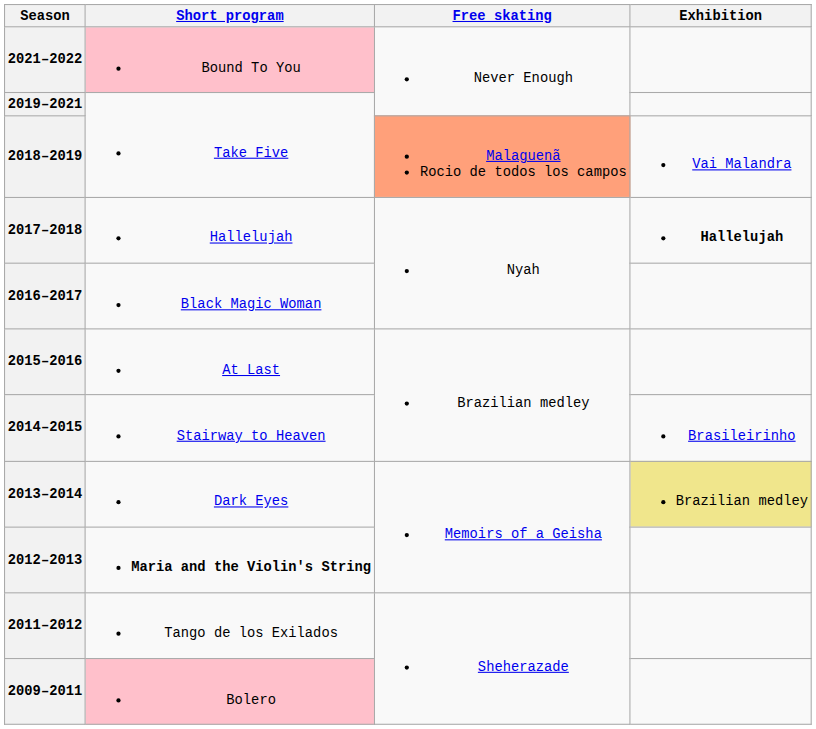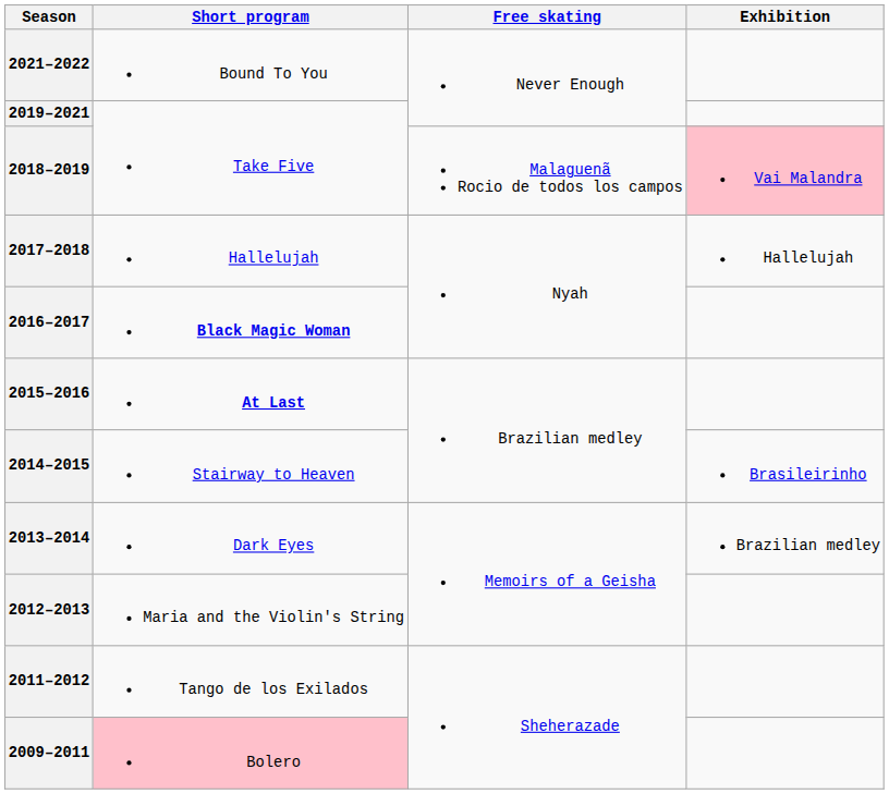2021–2022 | Short program: pink background -> no background
2018–2019 | Free skating: lightsalmon background -> no background
2018–2019 | Exhibition: no background -> pink background
2017–2018 | Exhibition: bold -> normal
2016–2017 | Short program: normal -> bold
2015–2016 | Short program: normal -> bold
2013–2014 | Exhibition: khaki background -> no background
2012–2013 | Short program: bold -> normal
